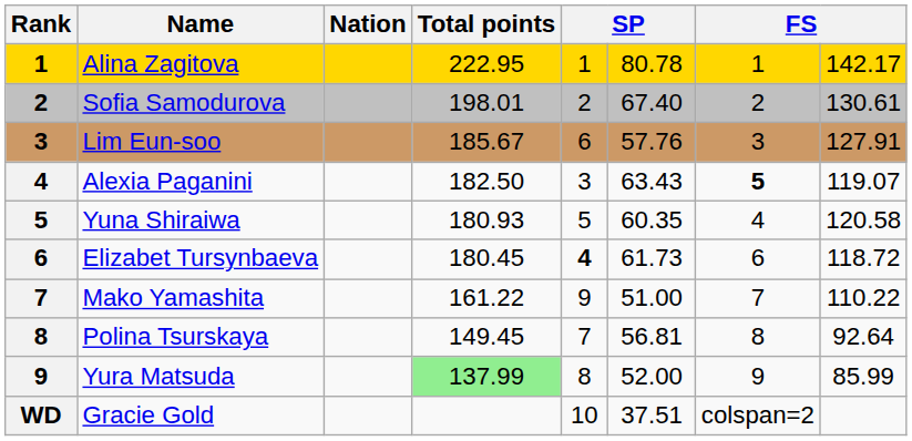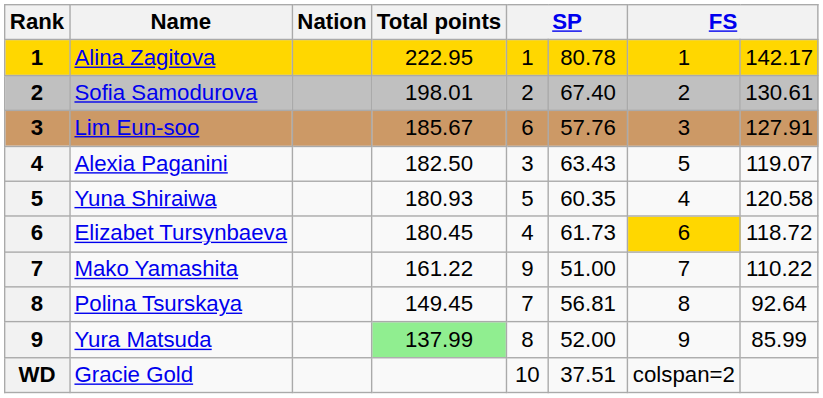Alexia Paganini | column 7: bold -> normal
Elizabet Tursynbaeva | column 5: bold -> normal
Elizabet Tursynbaeva | column 7: no background -> gold background
